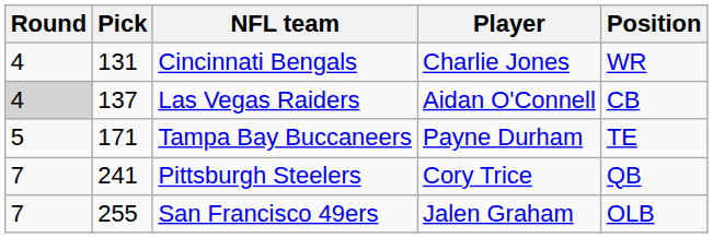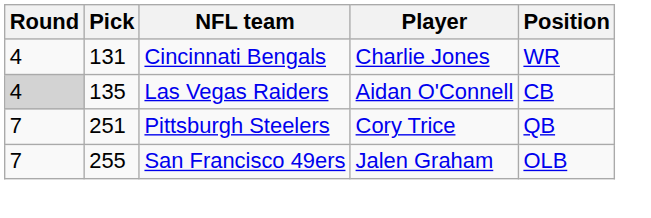Las Vegas Raiders | Pick: 137 -> 135
- row: 5 | 171 | Tampa Bay Buccaneers | Payne Durham | TE
Pittsburgh Steelers | Pick: 241 -> 251
